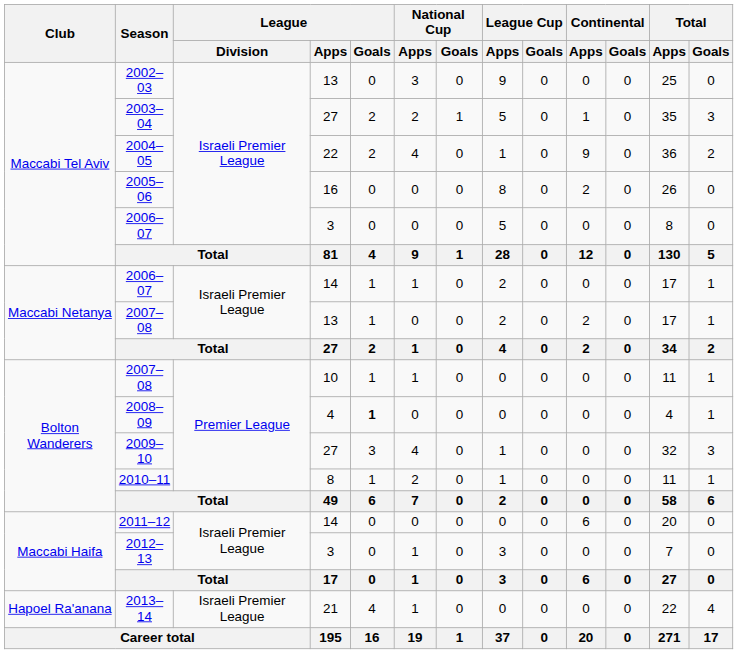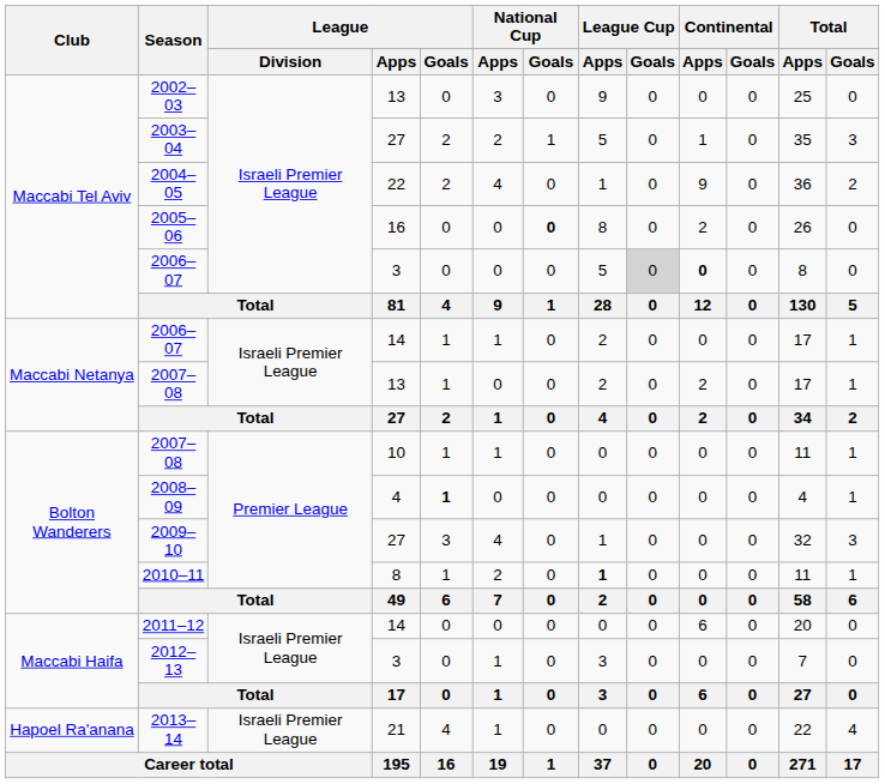2005–06 | National Cup / Goals: normal -> bold
2006–07 / 3 | League Cup / Goals: no background -> lightgrey background
2006–07 / 3 | Continental / Apps: normal -> bold
2010–11 | League Cup / Apps: normal -> bold
